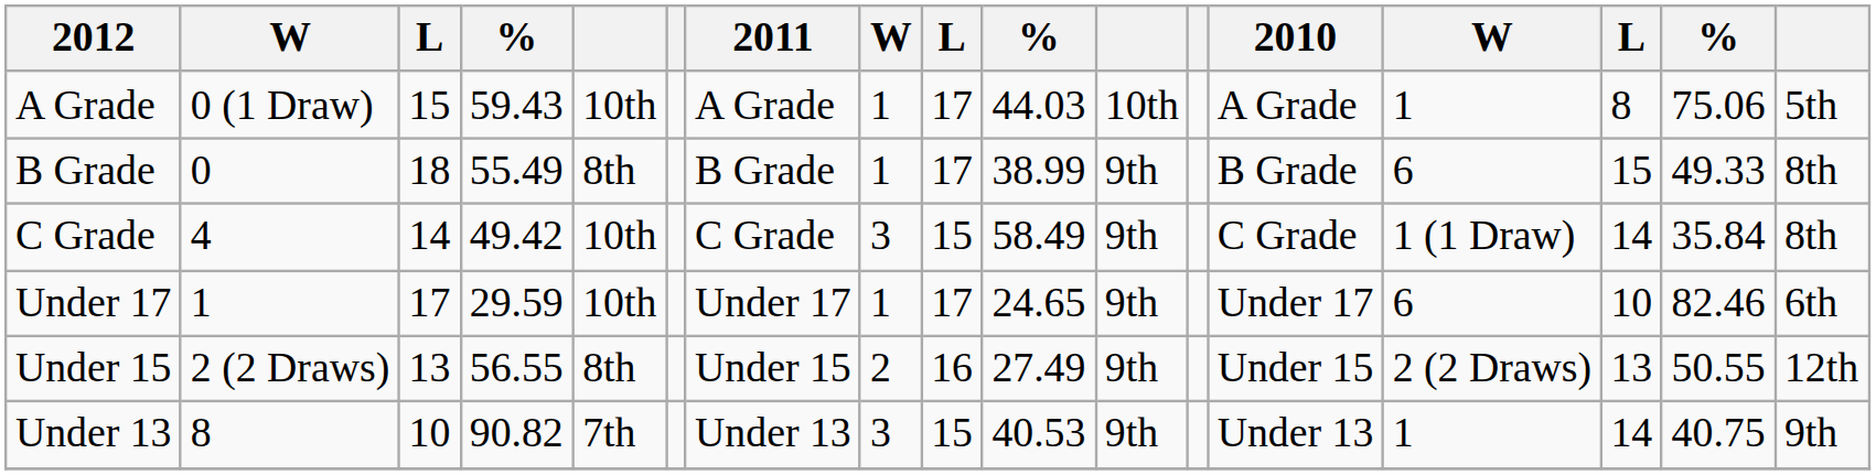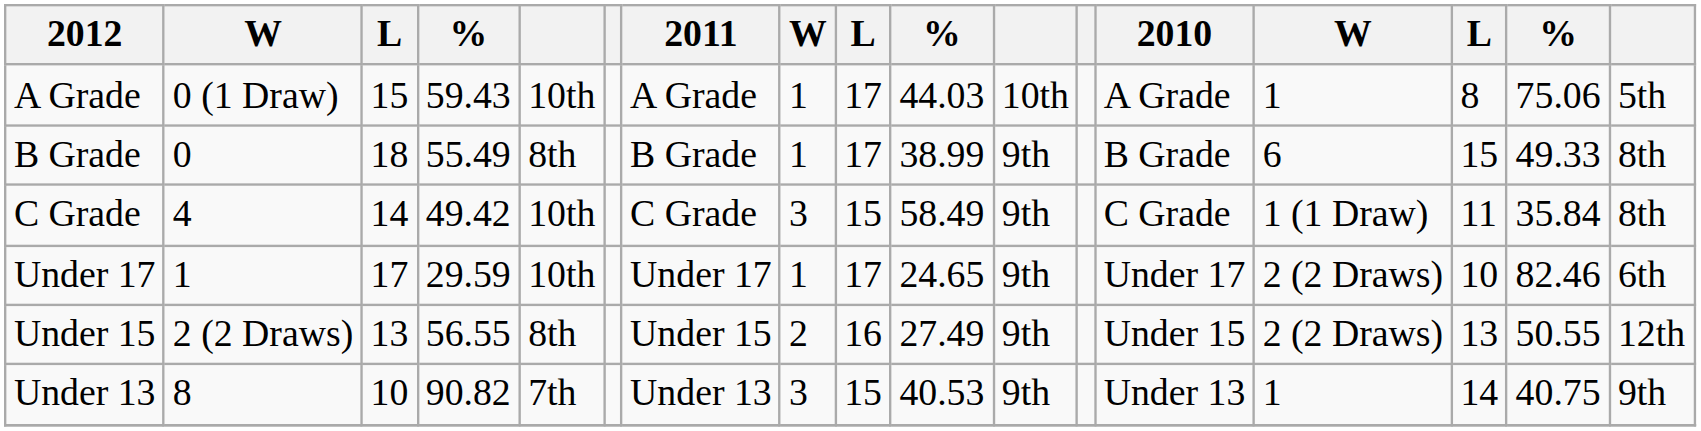row 4 | column 15: 14 -> 11
row 5 | column 14: 6 -> 2 (2 Draws)
